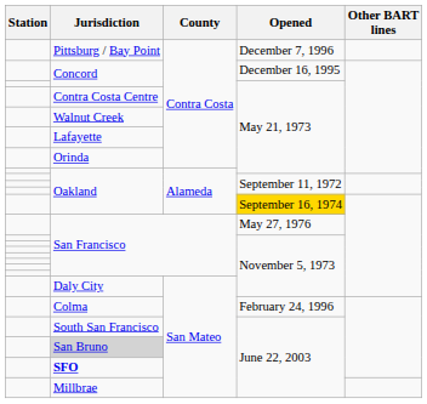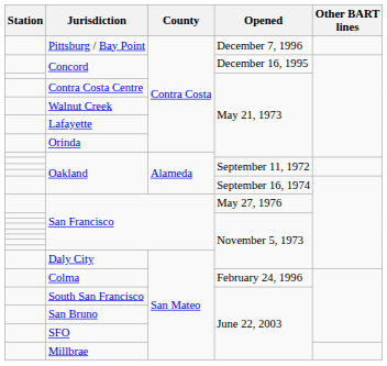Oakland / September 16, 1974 | Opened: gold background -> no background
San Bruno | Jurisdiction: lightgrey background -> no background
SFO | Jurisdiction: bold -> normal
